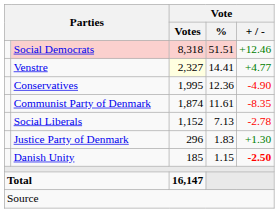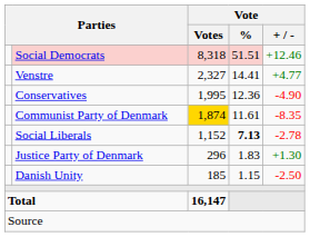Venstre | Vote / Votes: lightyellow background -> no background
Communist Party of Denmark | Vote / Votes: no background -> gold background
Social Liberals | Vote / %: normal -> bold
Danish Unity | Vote / + / -: bold -> normal
